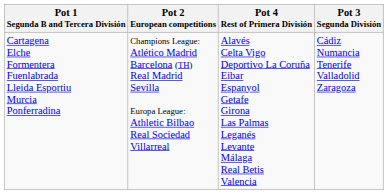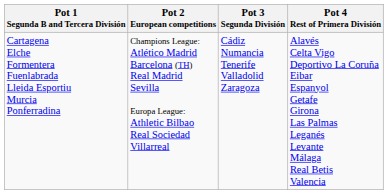columns swapped: Pot 3 Segunda División <-> Pot 4 Rest of Primera División
